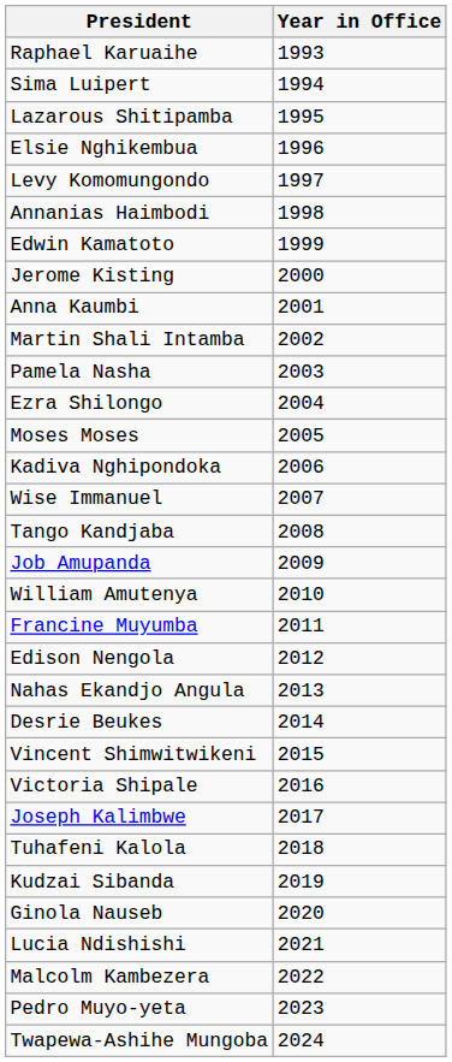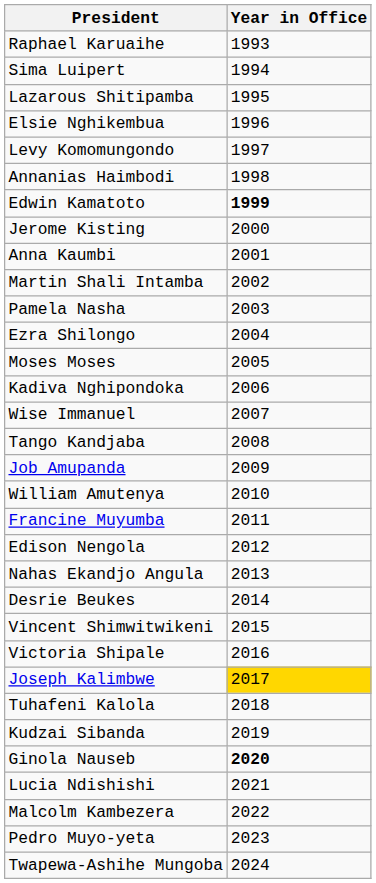Edwin Kamatoto | Year in Office: normal -> bold
Joseph Kalimbwe | Year in Office: no background -> gold background
Ginola Nauseb | Year in Office: normal -> bold
